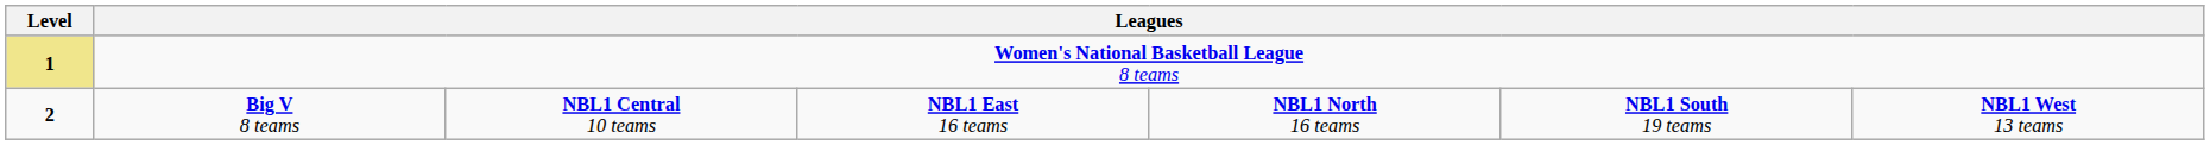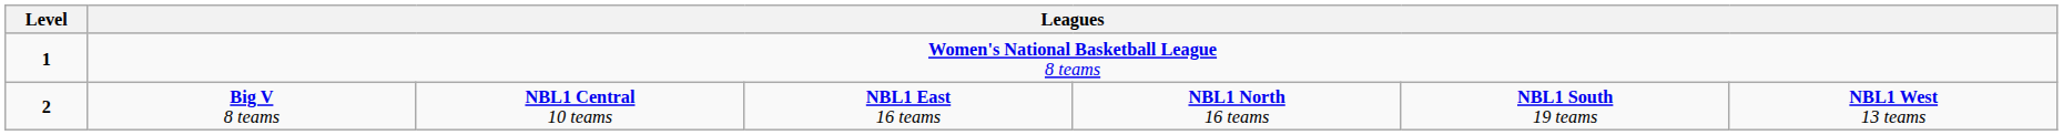Women's National Basketball League 8 teams | Level: khaki background -> no background
